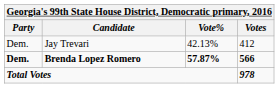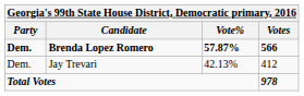rows swapped: Brenda Lopez Romero <-> Jay Trevari
